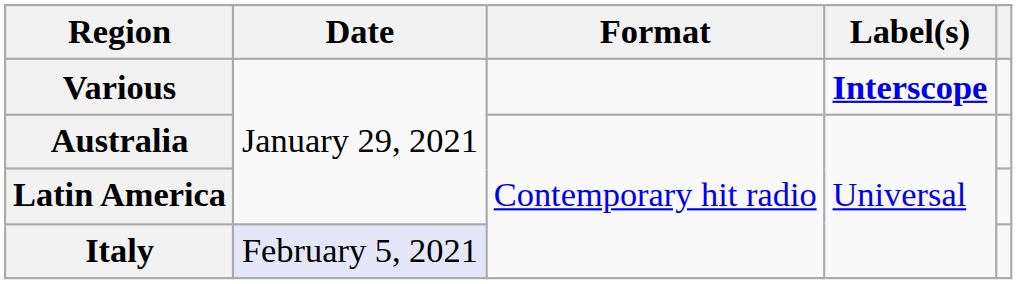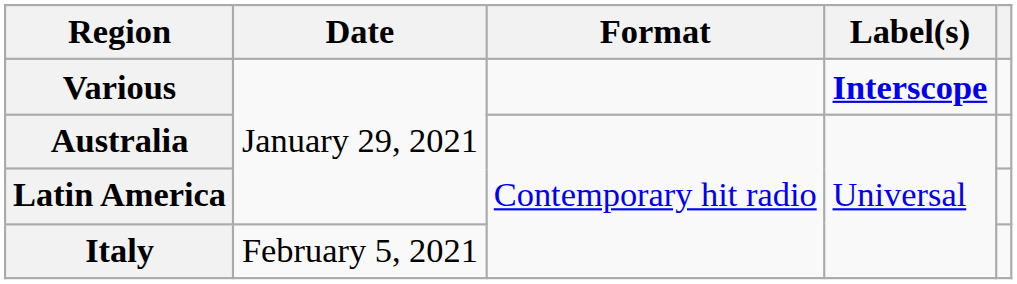Italy | Date: lavender background -> no background
